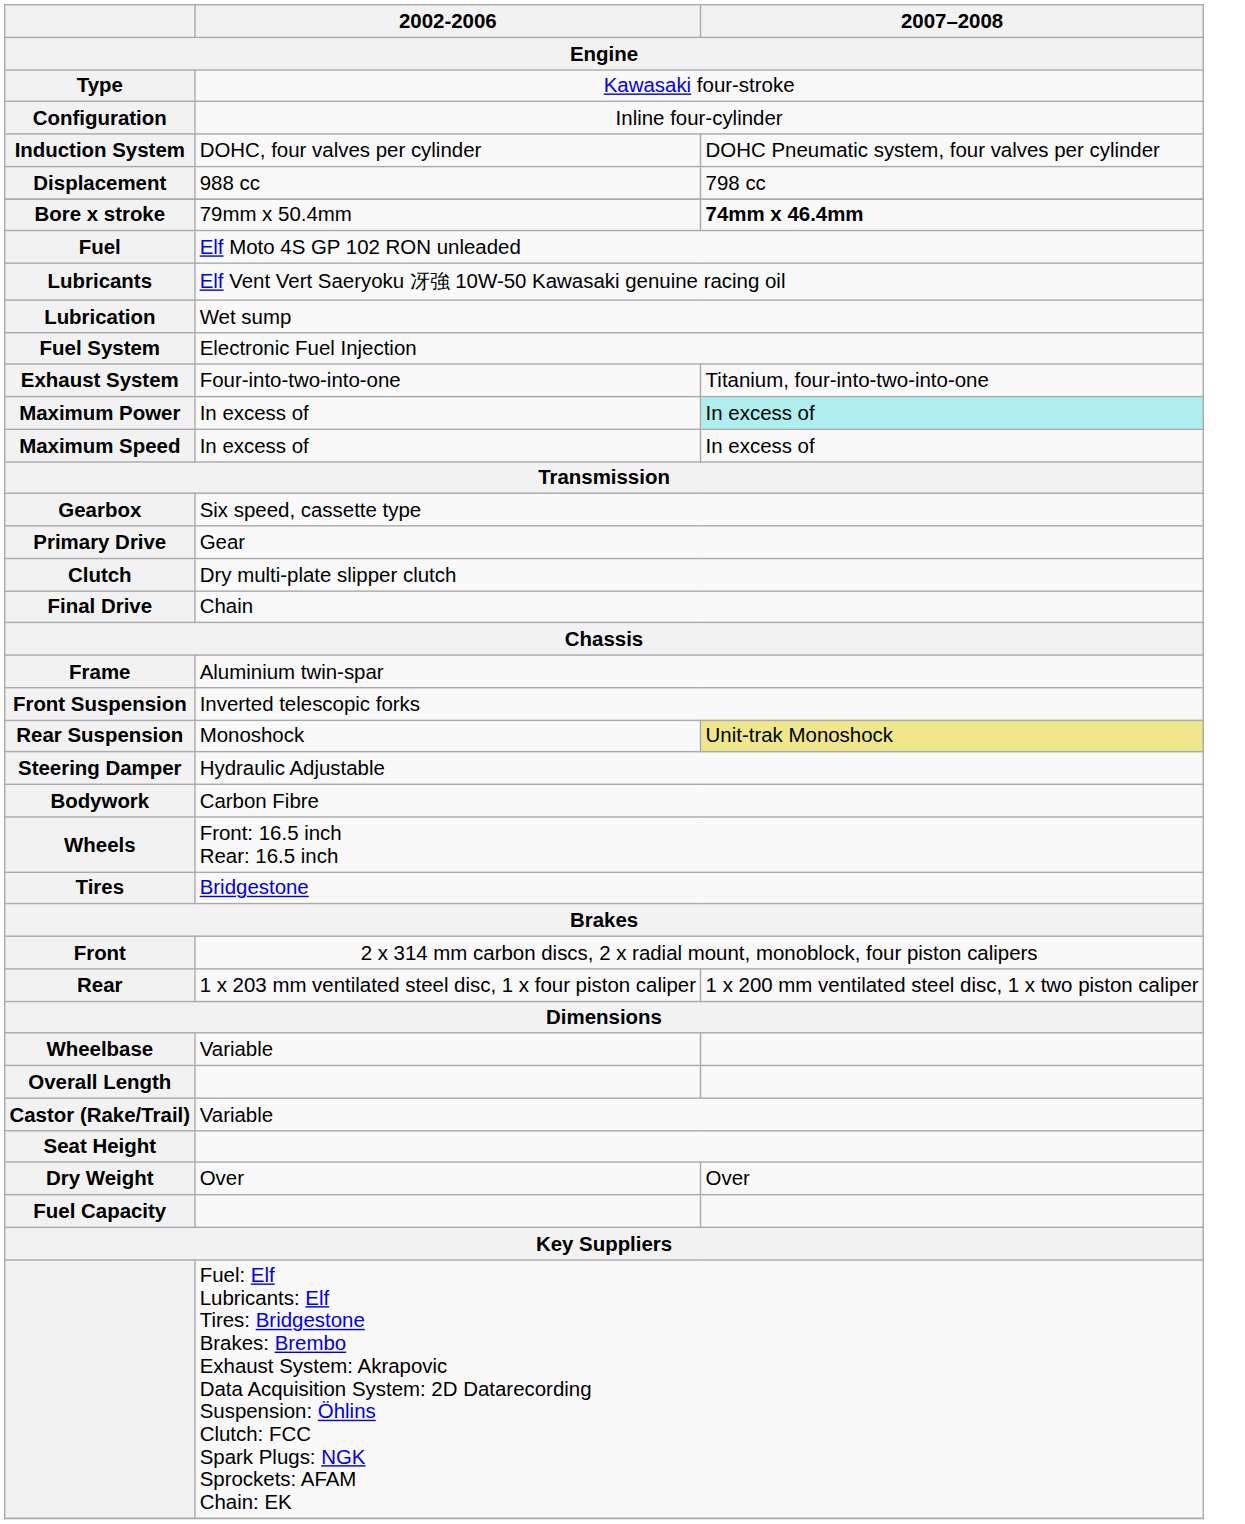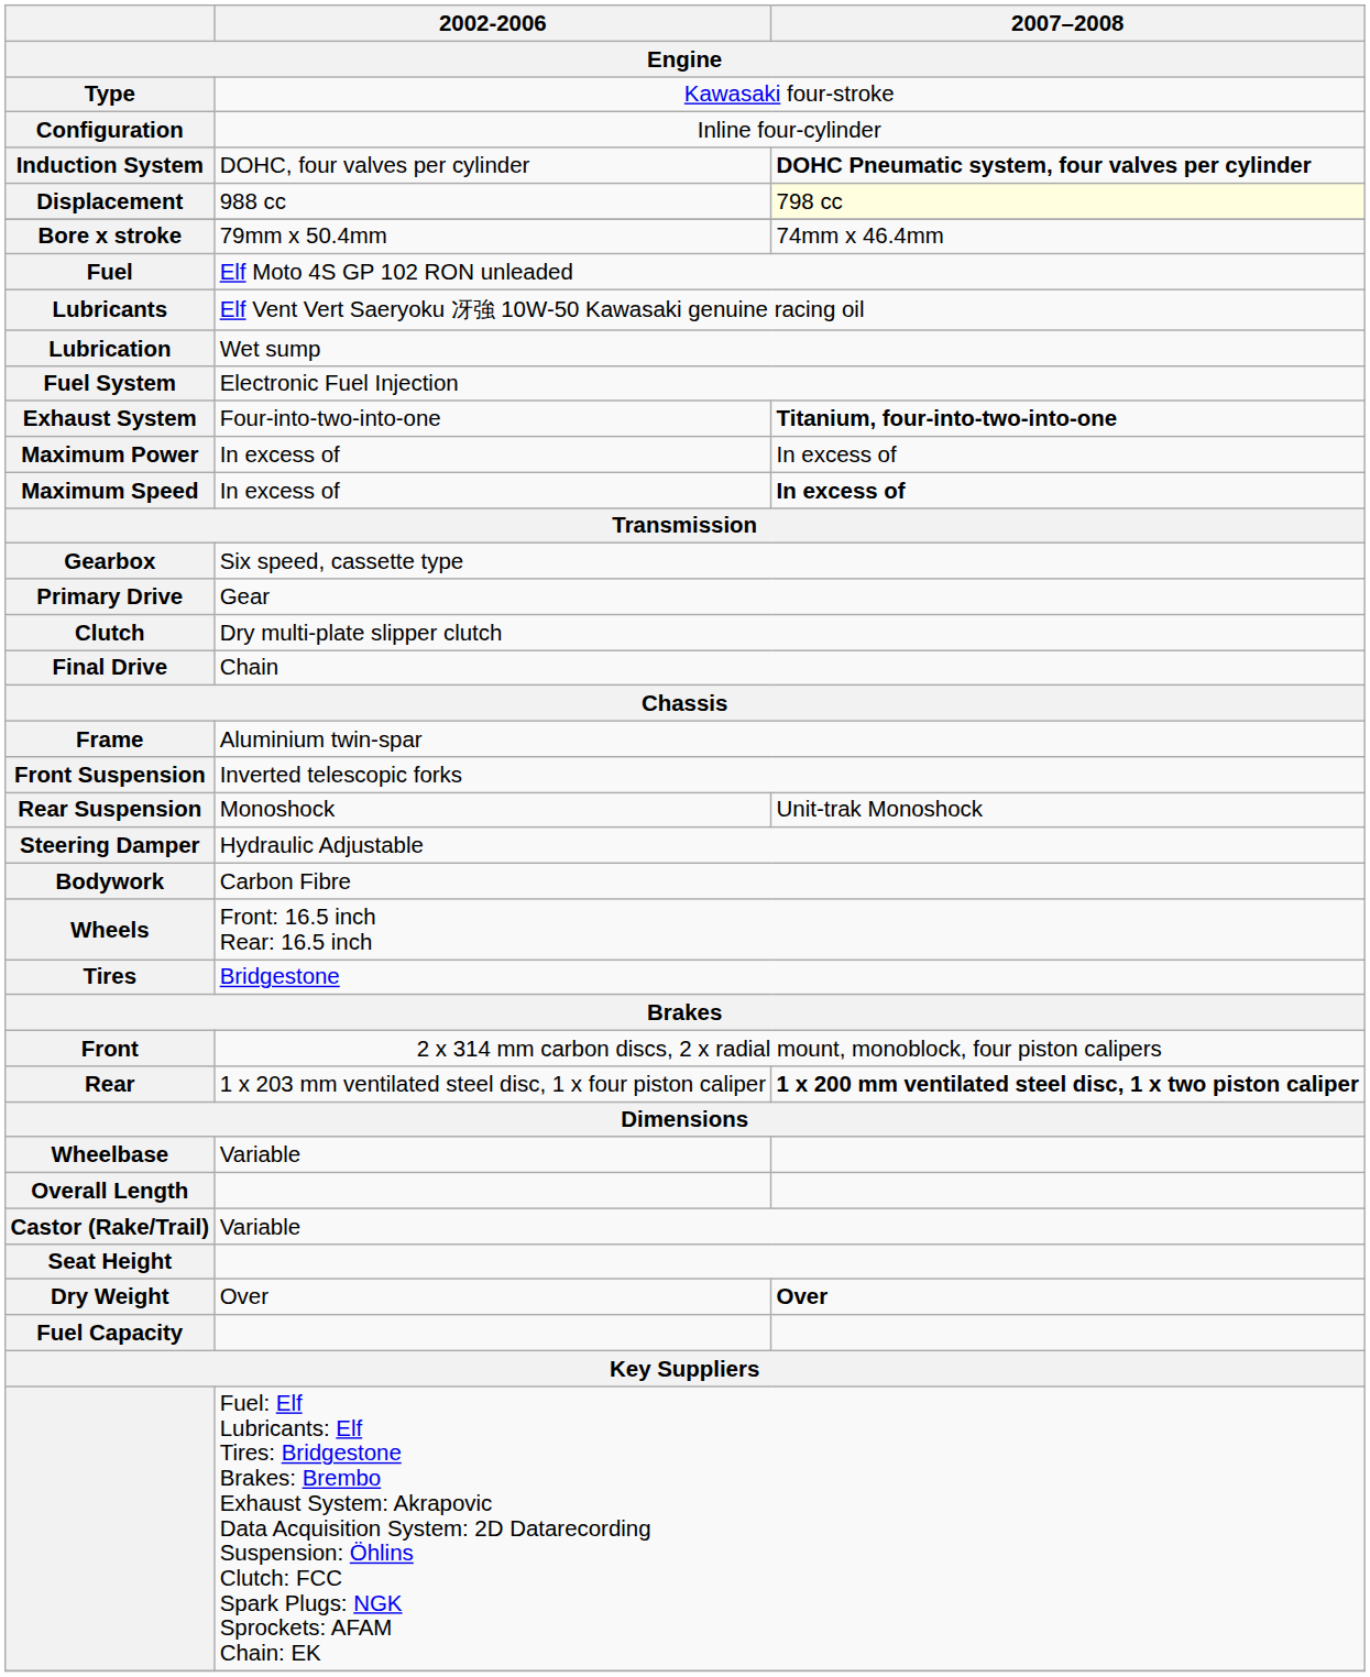Induction System | 2007–2008: normal -> bold
Displacement | 2007–2008: no background -> lightyellow background
Bore x stroke | 2007–2008: bold -> normal
Exhaust System | 2007–2008: normal -> bold
Maximum Power | 2007–2008: paleturquoise background -> no background
Maximum Speed | 2007–2008: normal -> bold
Rear Suspension | 2007–2008: khaki background -> no background
Rear | 2007–2008: normal -> bold
Dry Weight | 2007–2008: normal -> bold
